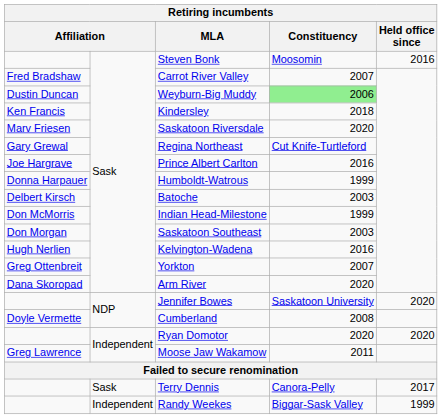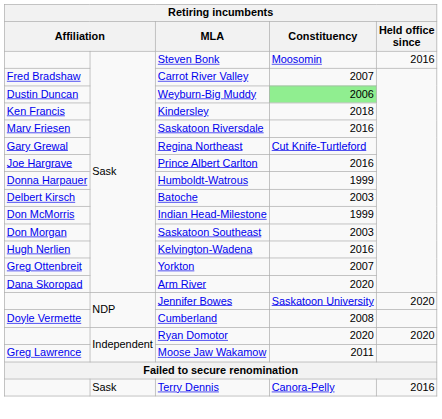Saskatoon Riversdale | Constituency: 2020 -> 2016
Terry Dennis | Held office since: 2017 -> 2016
- row: Independent | Randy Weekes | Biggar-Sask Valley | 1999
